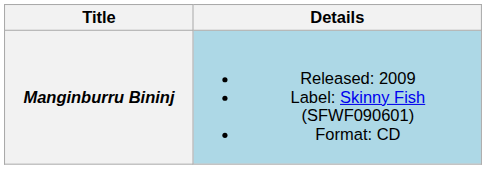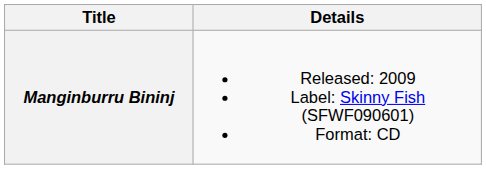Manginburru Bininj | Details: lightblue background -> no background
